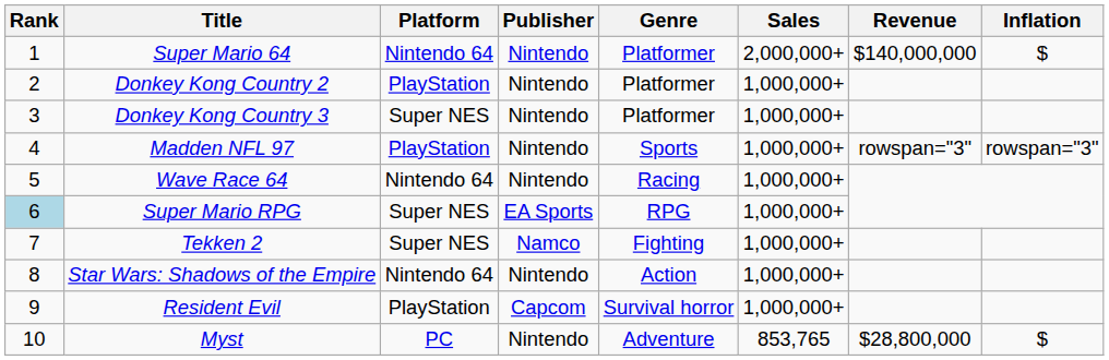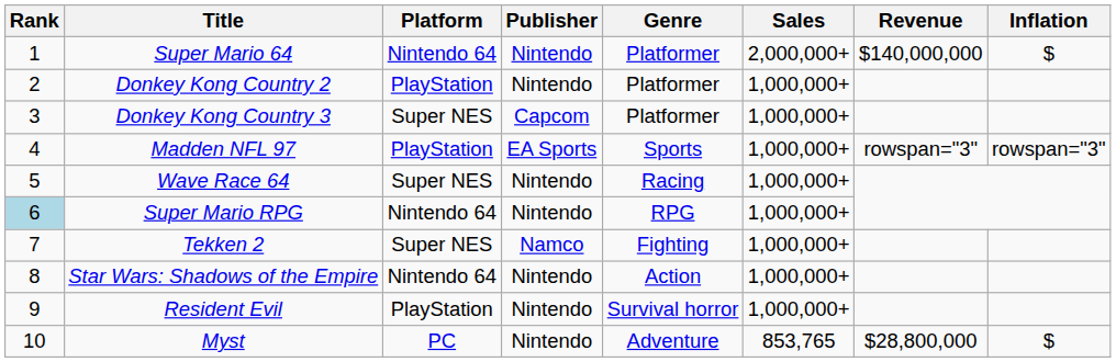Donkey Kong Country 3 | Publisher: Nintendo -> Capcom
Madden NFL 97 | Publisher: Nintendo -> EA Sports
Wave Race 64 | Platform: Nintendo 64 -> Super NES
Super Mario RPG | Platform: Super NES -> Nintendo 64
Super Mario RPG | Publisher: EA Sports -> Nintendo
Resident Evil | Publisher: Capcom -> Nintendo
